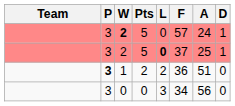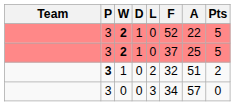columns swapped: D <-> Pts
row 2 | F: 57 -> 52
row 2 | A: 24 -> 22
row 3 | W: normal -> bold
row 3 | L: bold -> normal
row 4 | F: 36 -> 32
row 5 | A: 56 -> 57
